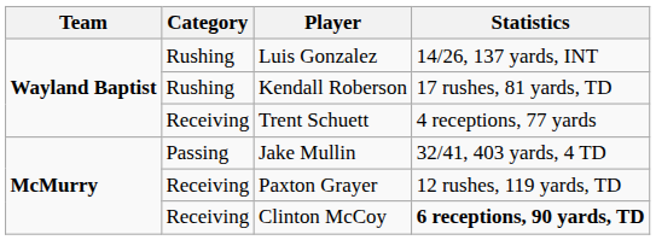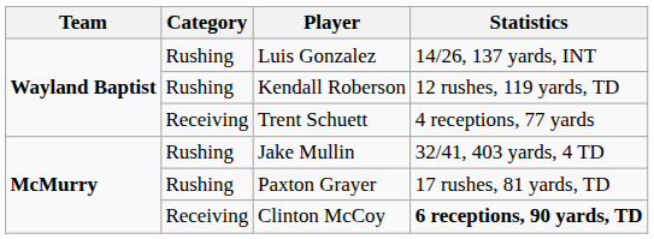Kendall Roberson | Statistics: 17 rushes, 81 yards, TD -> 12 rushes, 119 yards, TD
Jake Mullin | Category: Passing -> Rushing
Paxton Grayer | Category: Receiving -> Rushing
Paxton Grayer | Statistics: 12 rushes, 119 yards, TD -> 17 rushes, 81 yards, TD
